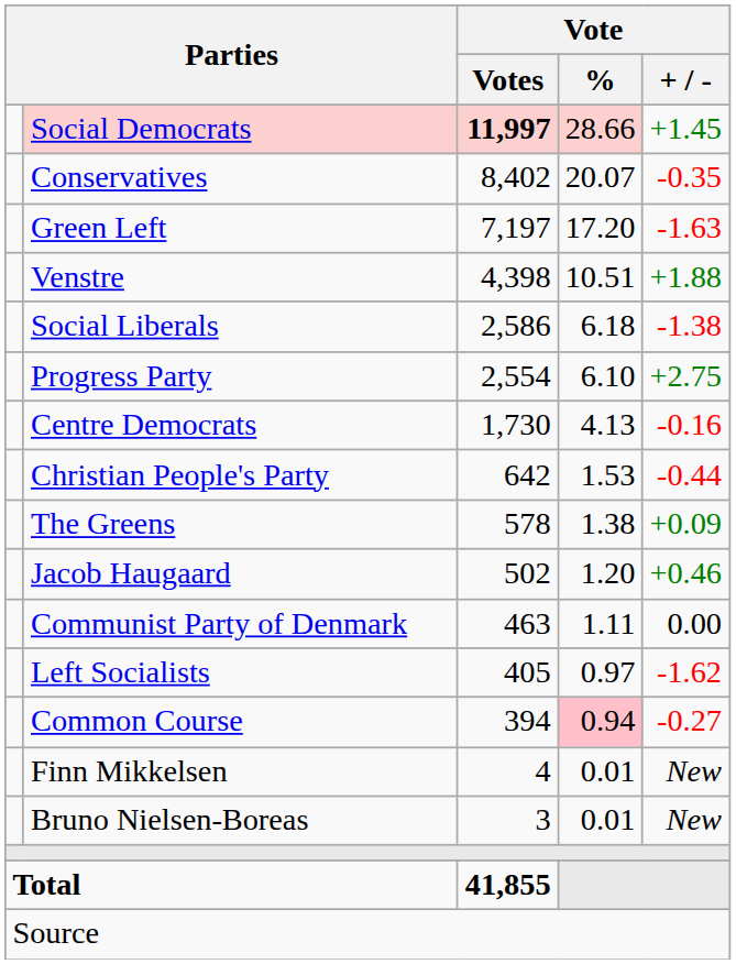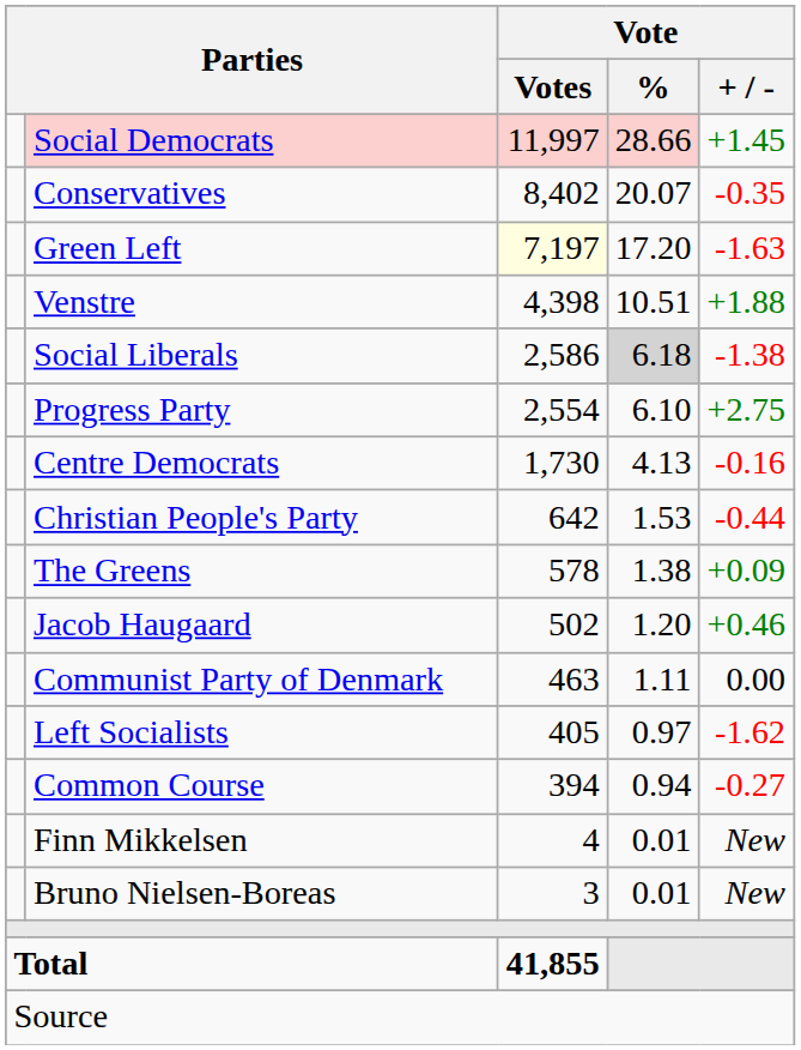Social Democrats | Vote / Votes: bold -> normal
Green Left | Vote / Votes: no background -> lightyellow background
Social Liberals | Vote / %: no background -> lightgrey background
Common Course | Vote / %: pink background -> no background
